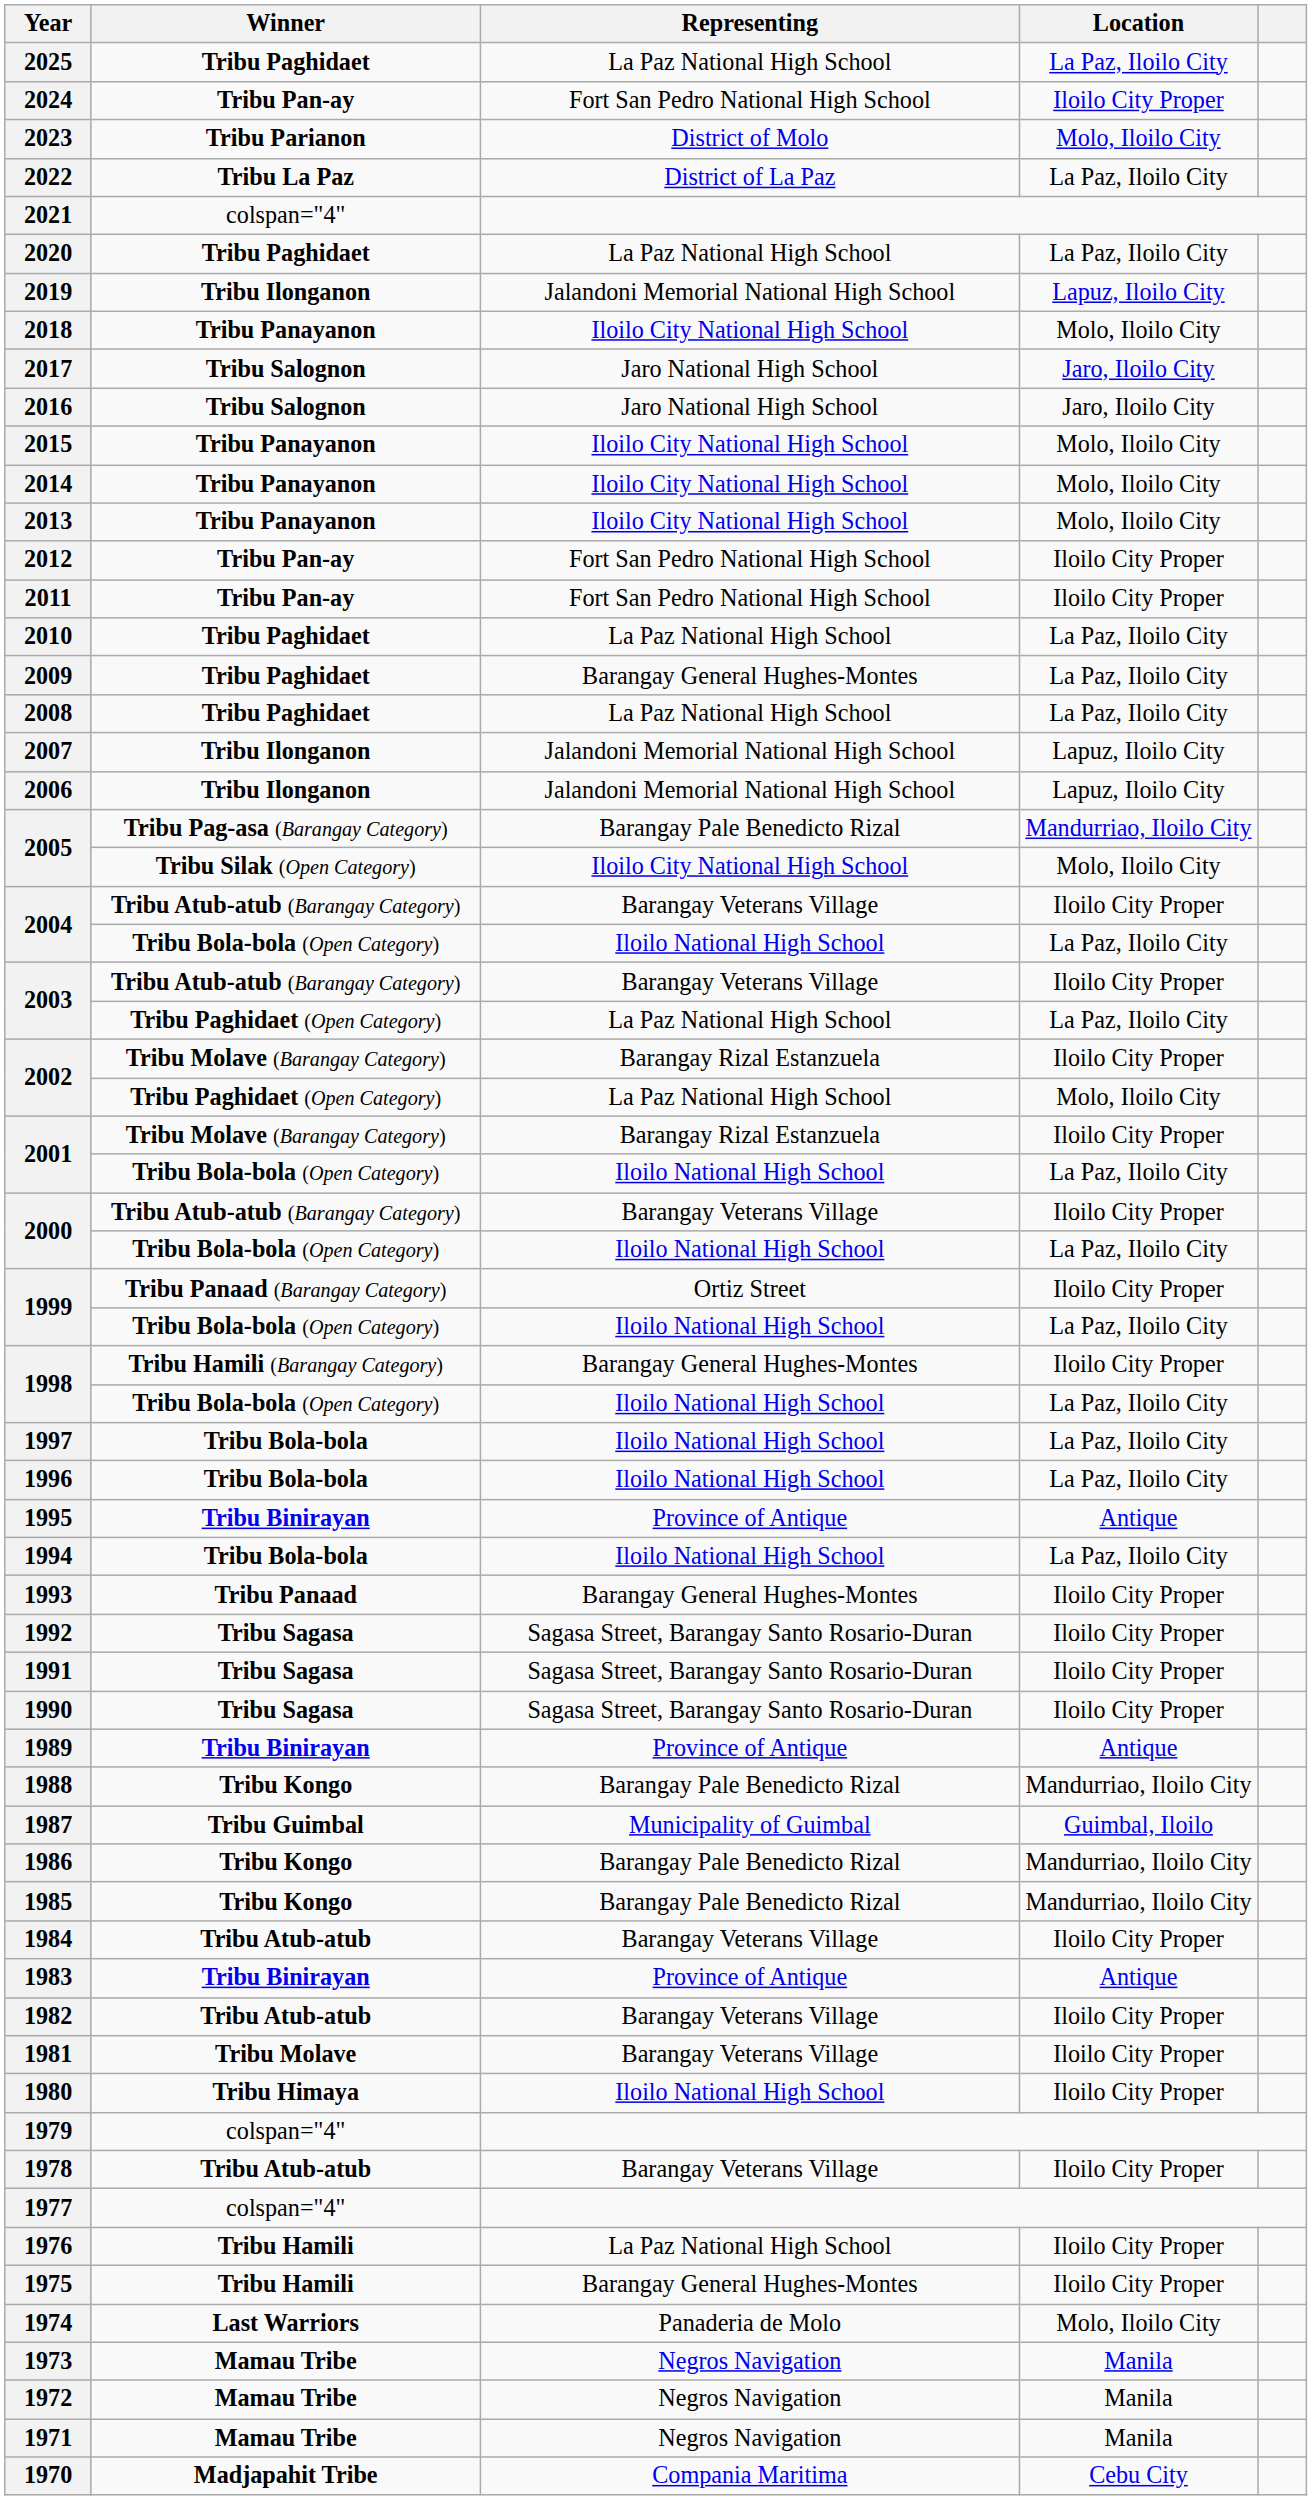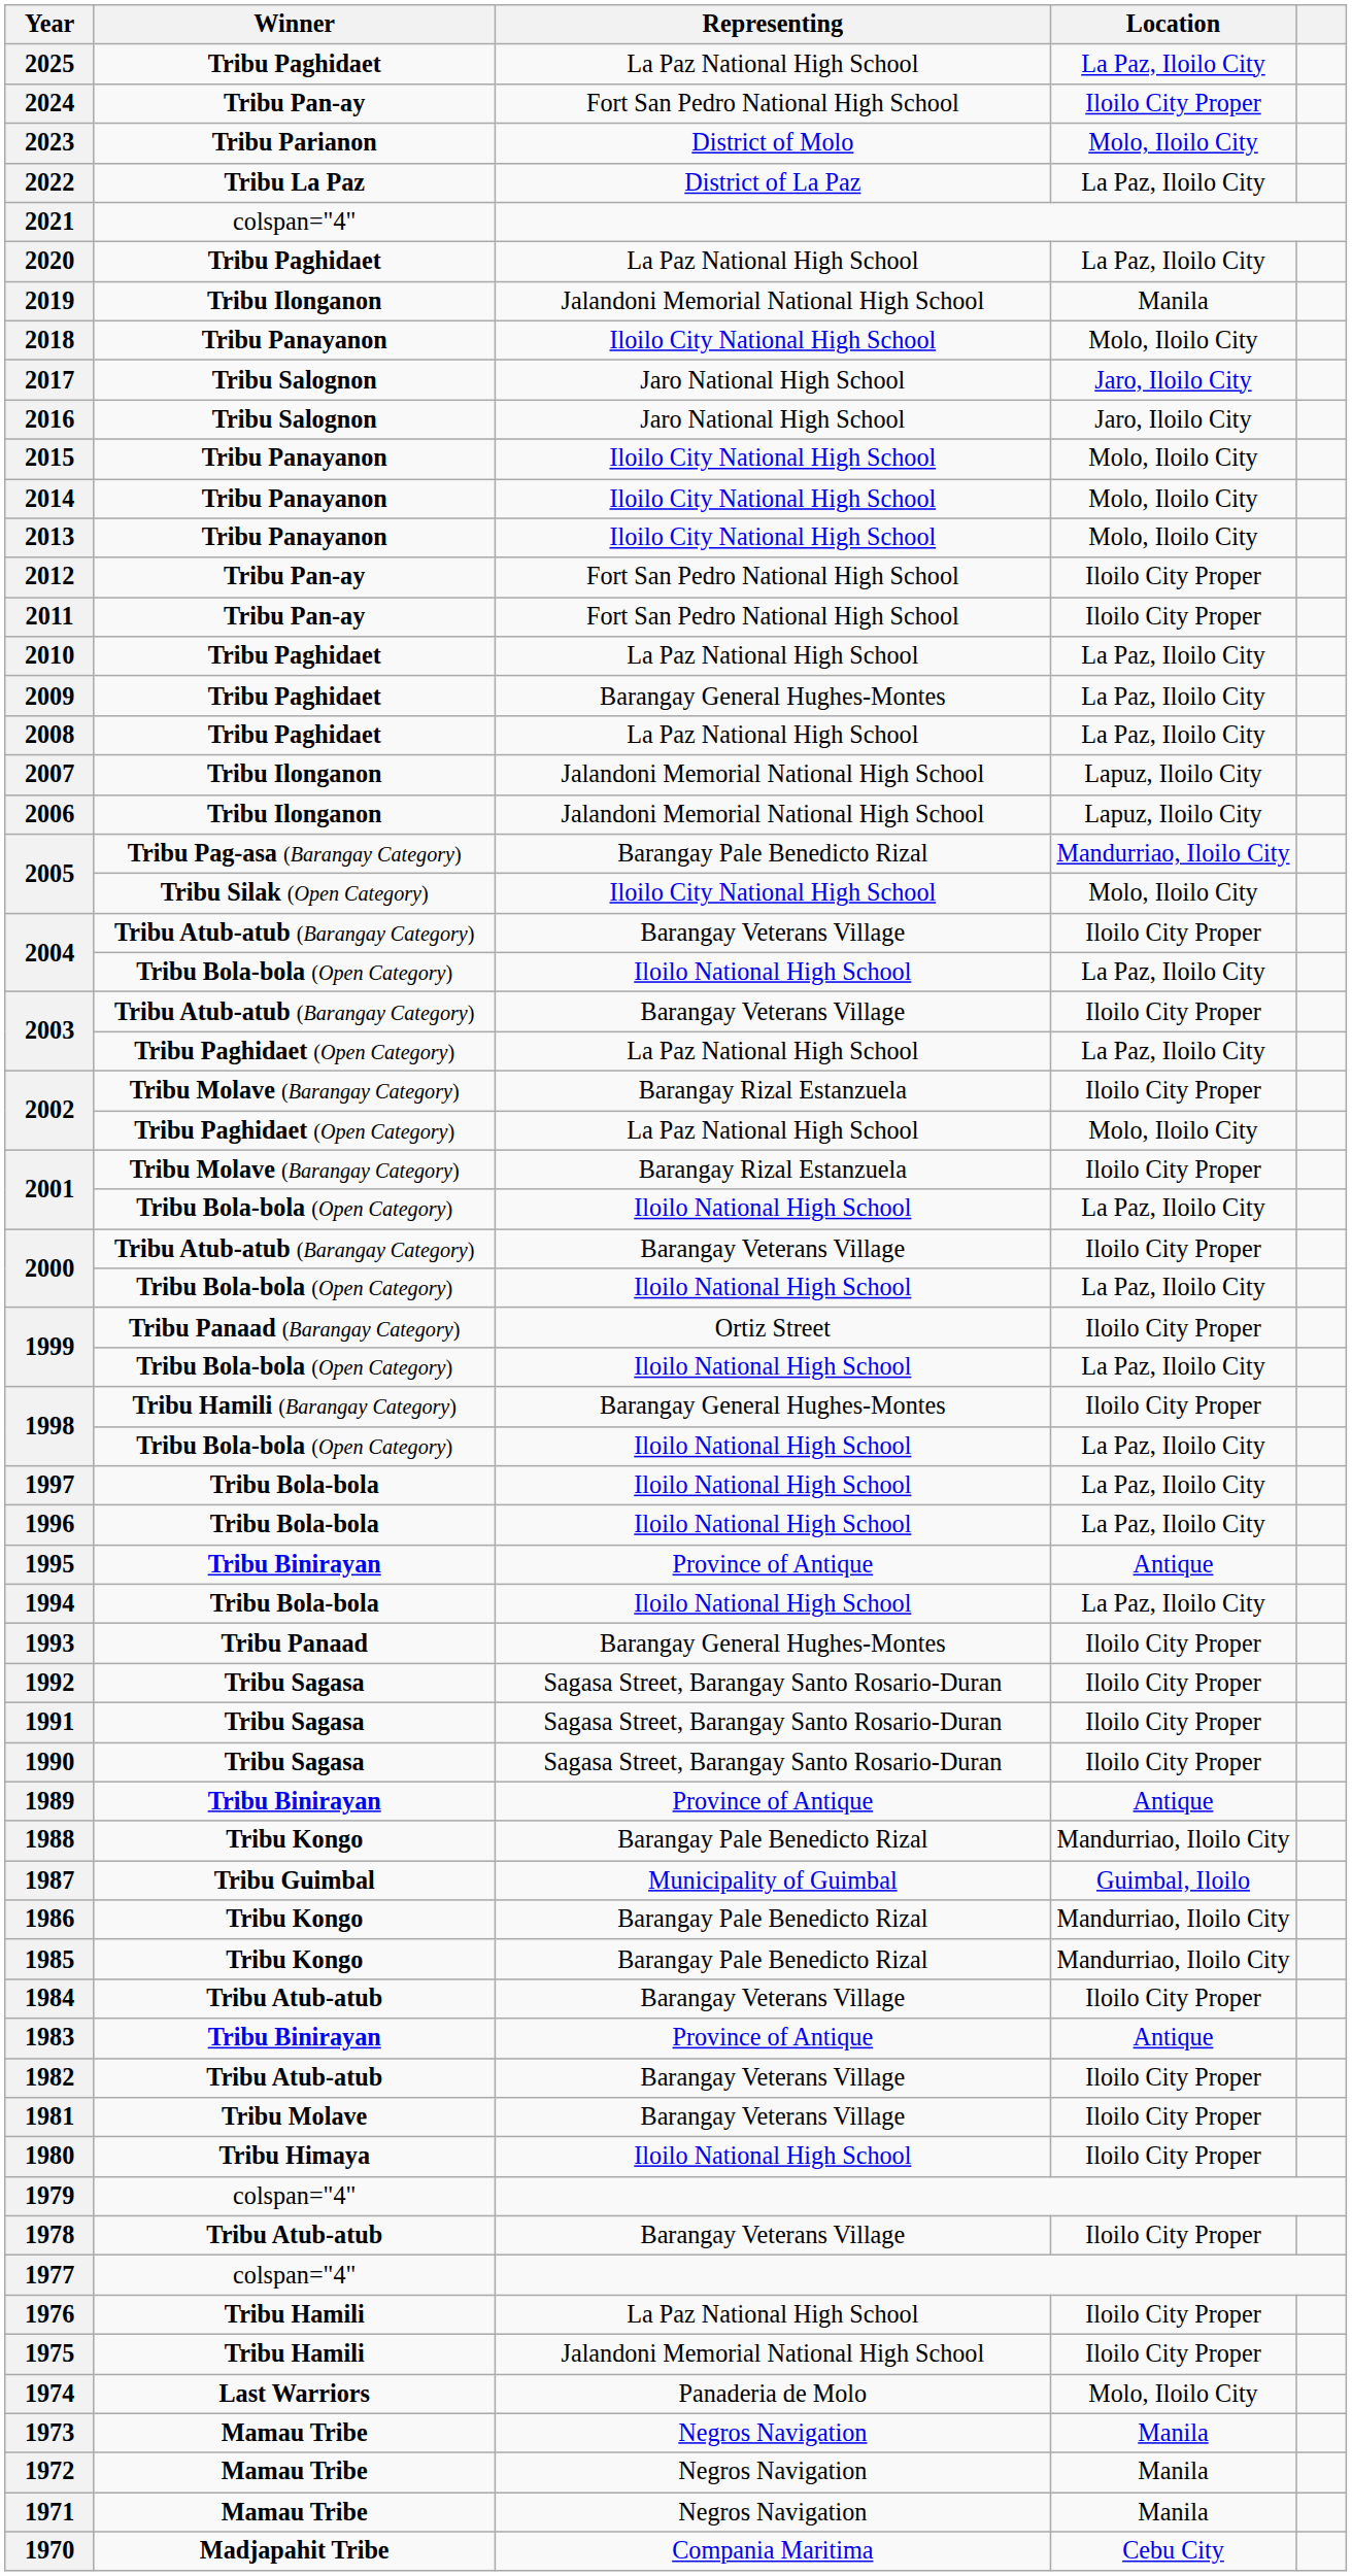2019 | Location: Lapuz, Iloilo City -> Manila
1975 | Representing: Barangay General Hughes-Montes -> Jalandoni Memorial National High School
